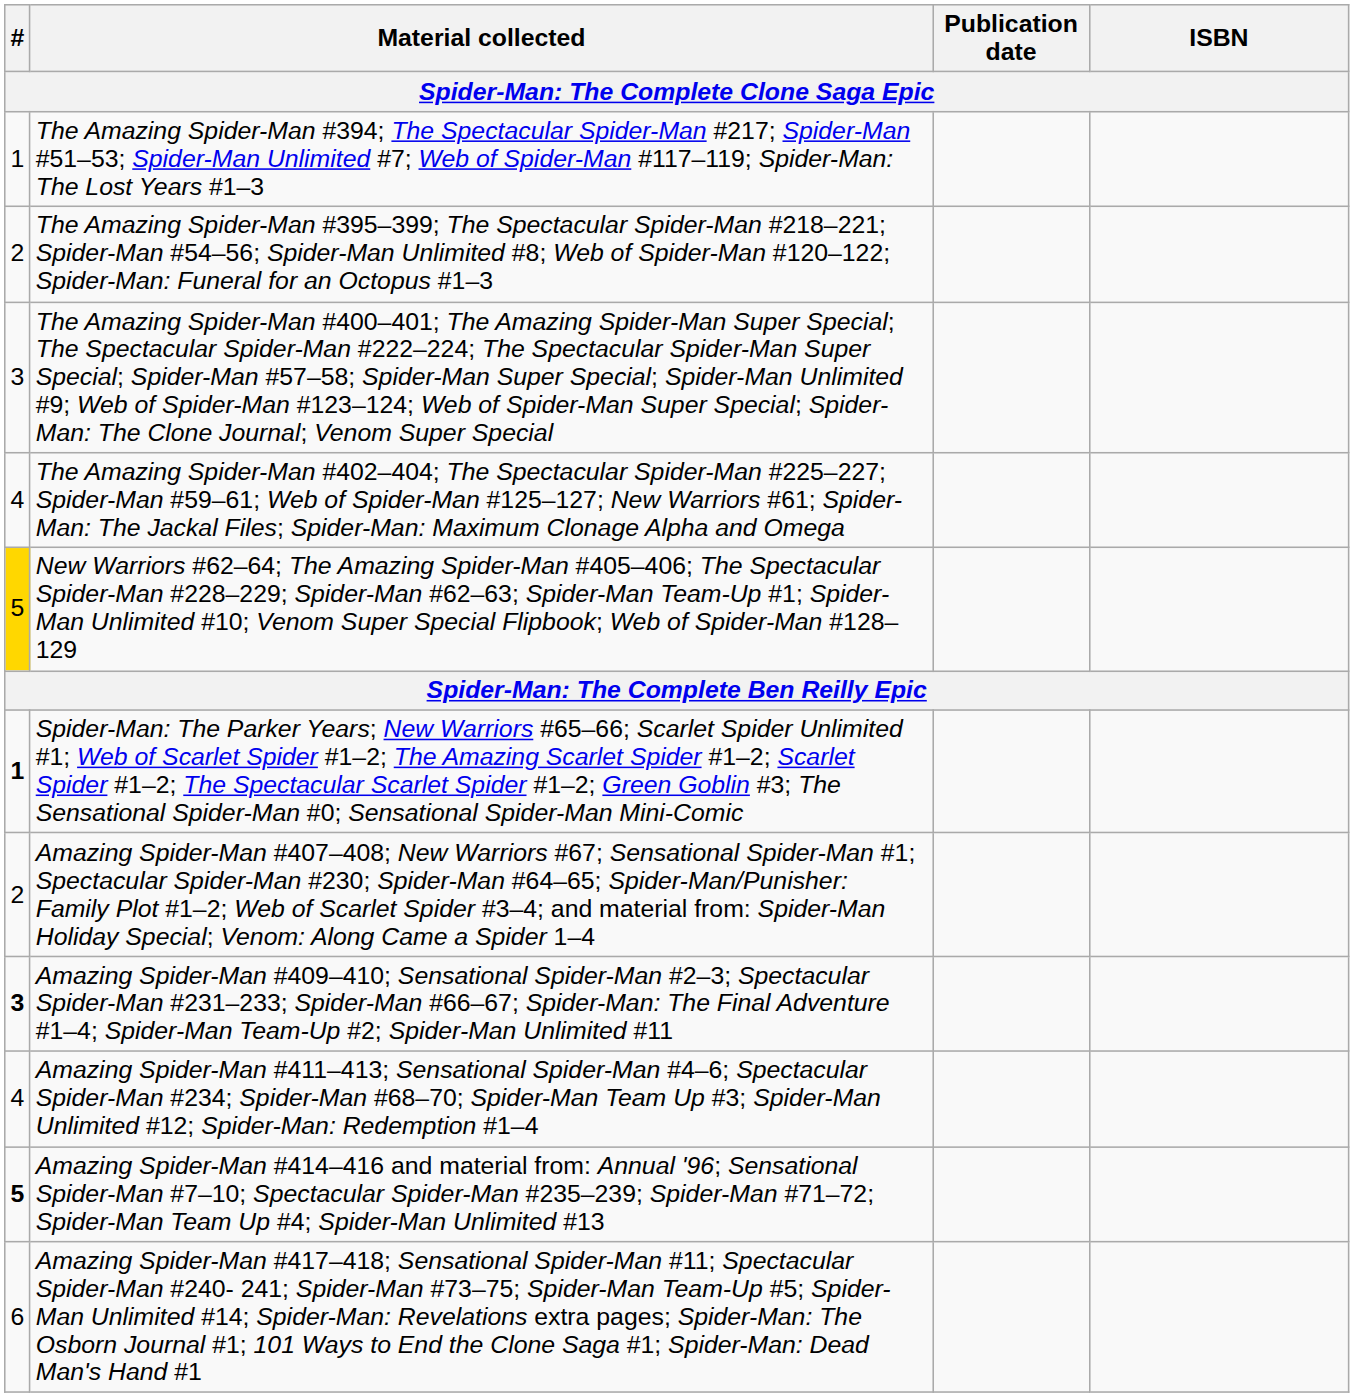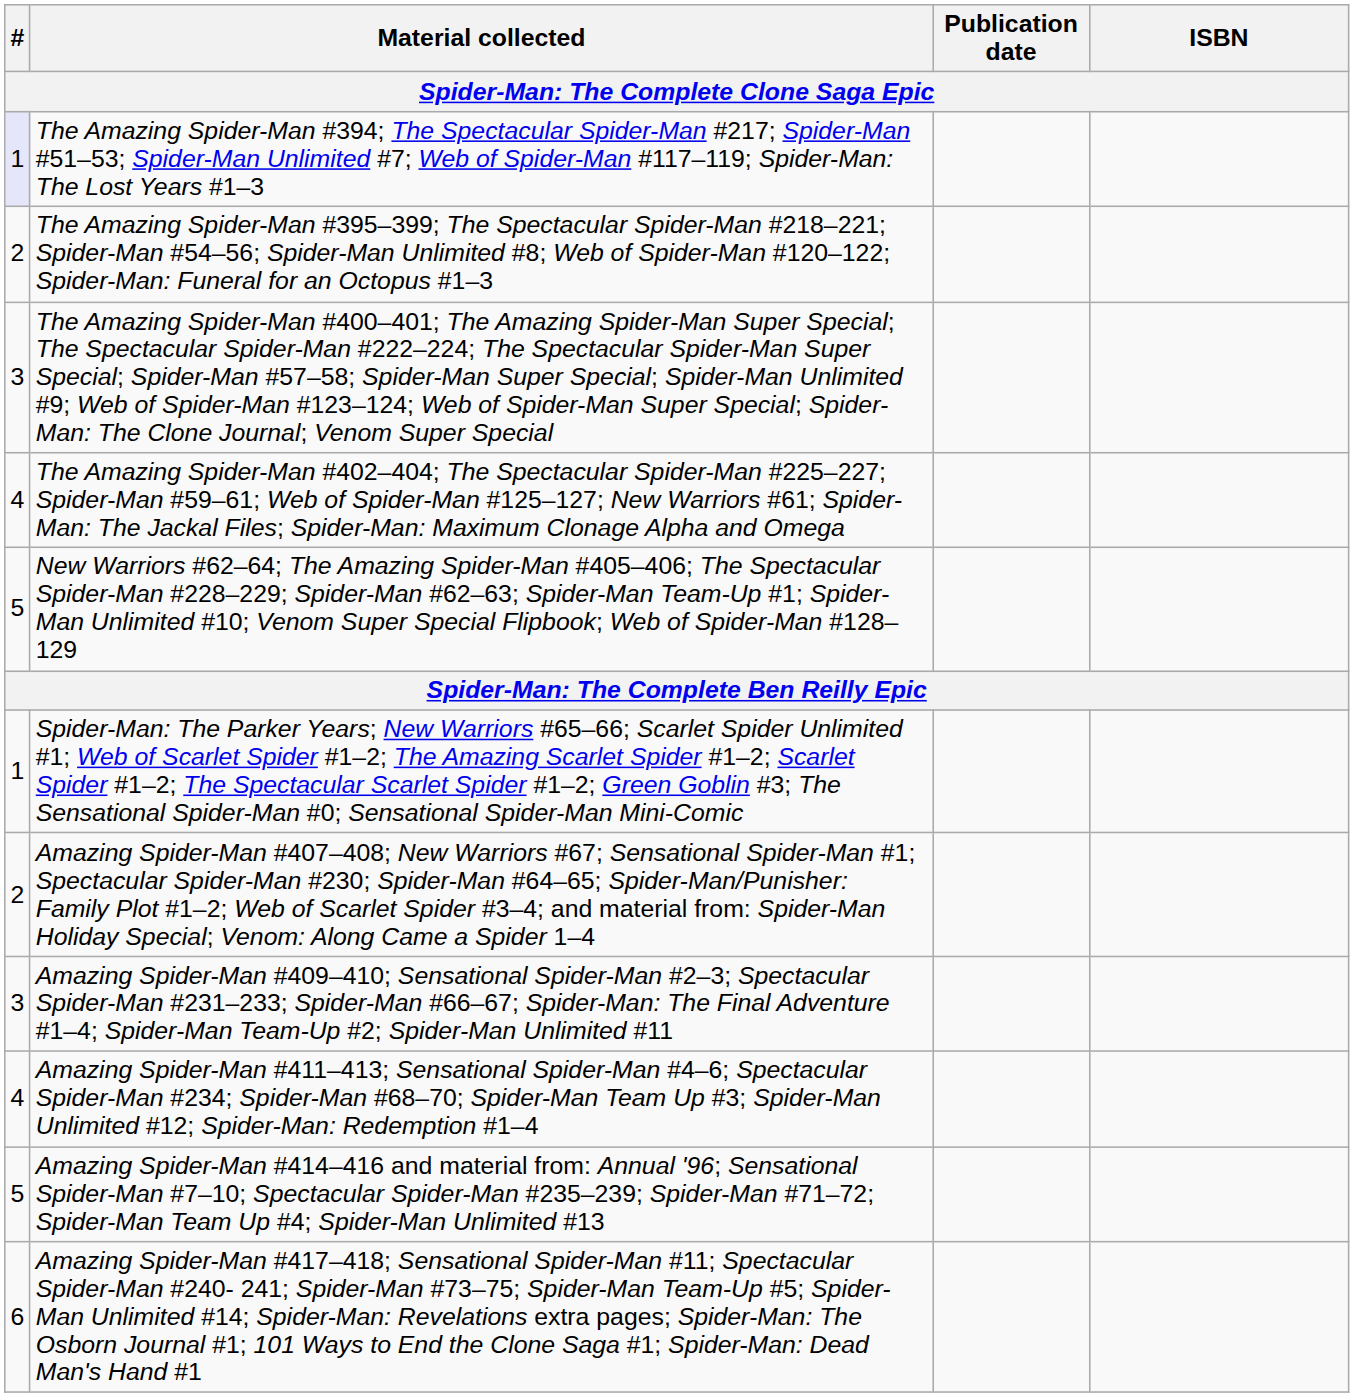row 3 | #: no background -> lavender background
row 7 | #: gold background -> no background
row 9 | #: bold -> normal
row 11 | #: bold -> normal
row 13 | #: bold -> normal
